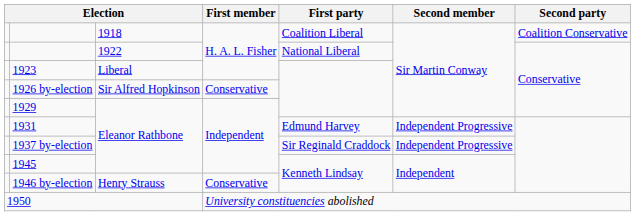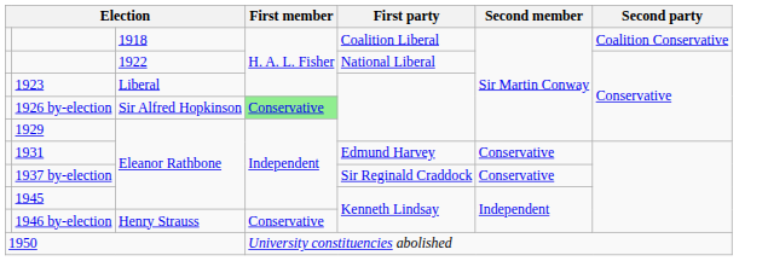1926 by-election | First member: no background -> lightgreen background
1931 | Second member: Independent Progressive -> Conservative
1937 by-election | Second member: Independent Progressive -> Conservative
